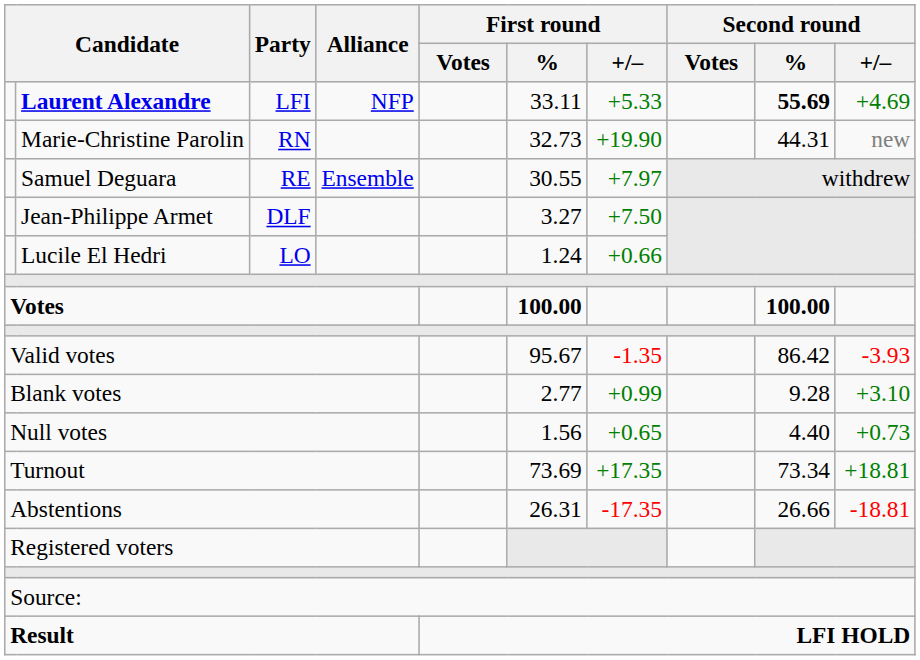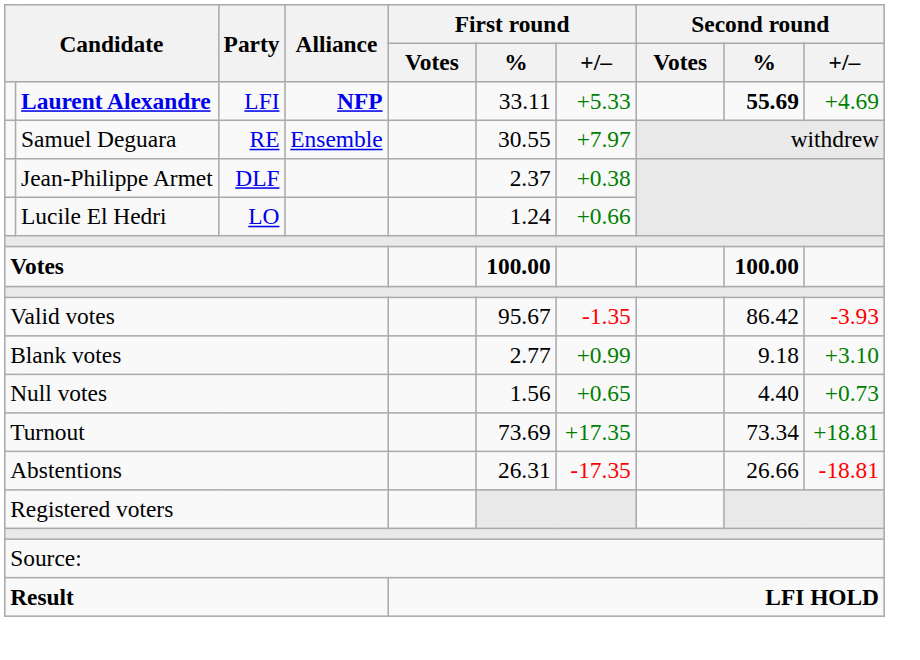Laurent Alexandre | Alliance: normal -> bold
- row: Marie-Christine Parolin | RN | 32.73 | +19.90 | 44.31 | new
Jean-Philippe Armet | First round / %: 3.27 -> 2.37
Jean-Philippe Armet | First round / +/–: +7.50 -> +0.38
Blank votes | Second round / %: 9.28 -> 9.18
